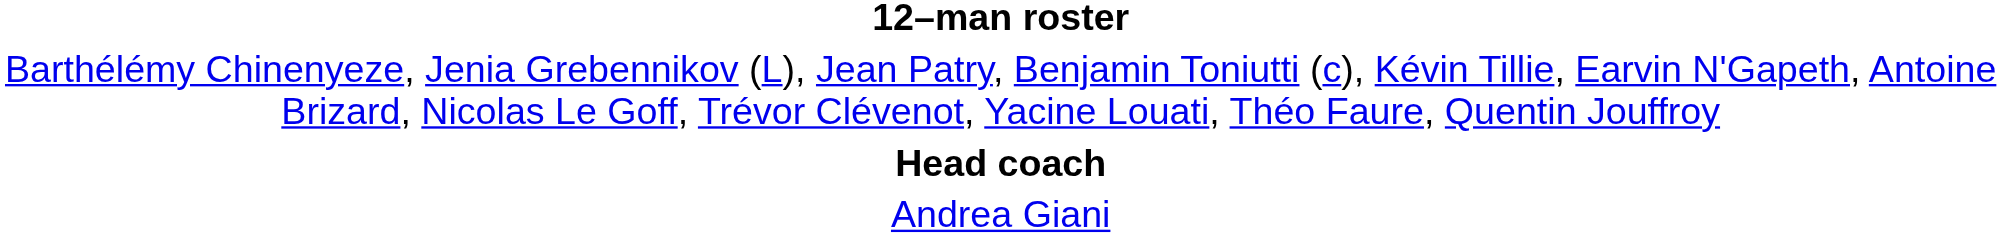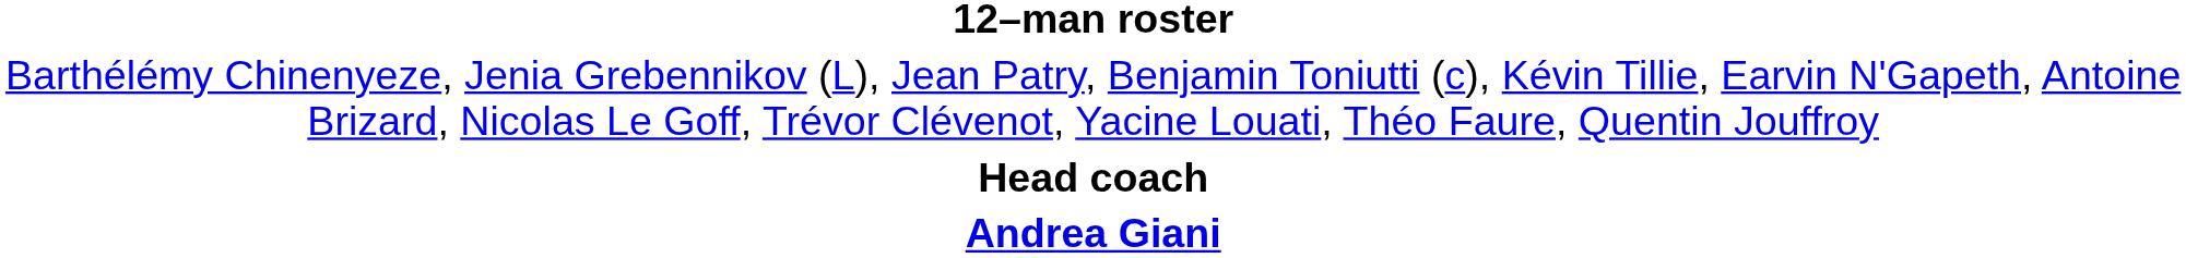row 4 | column 1: normal -> bold
